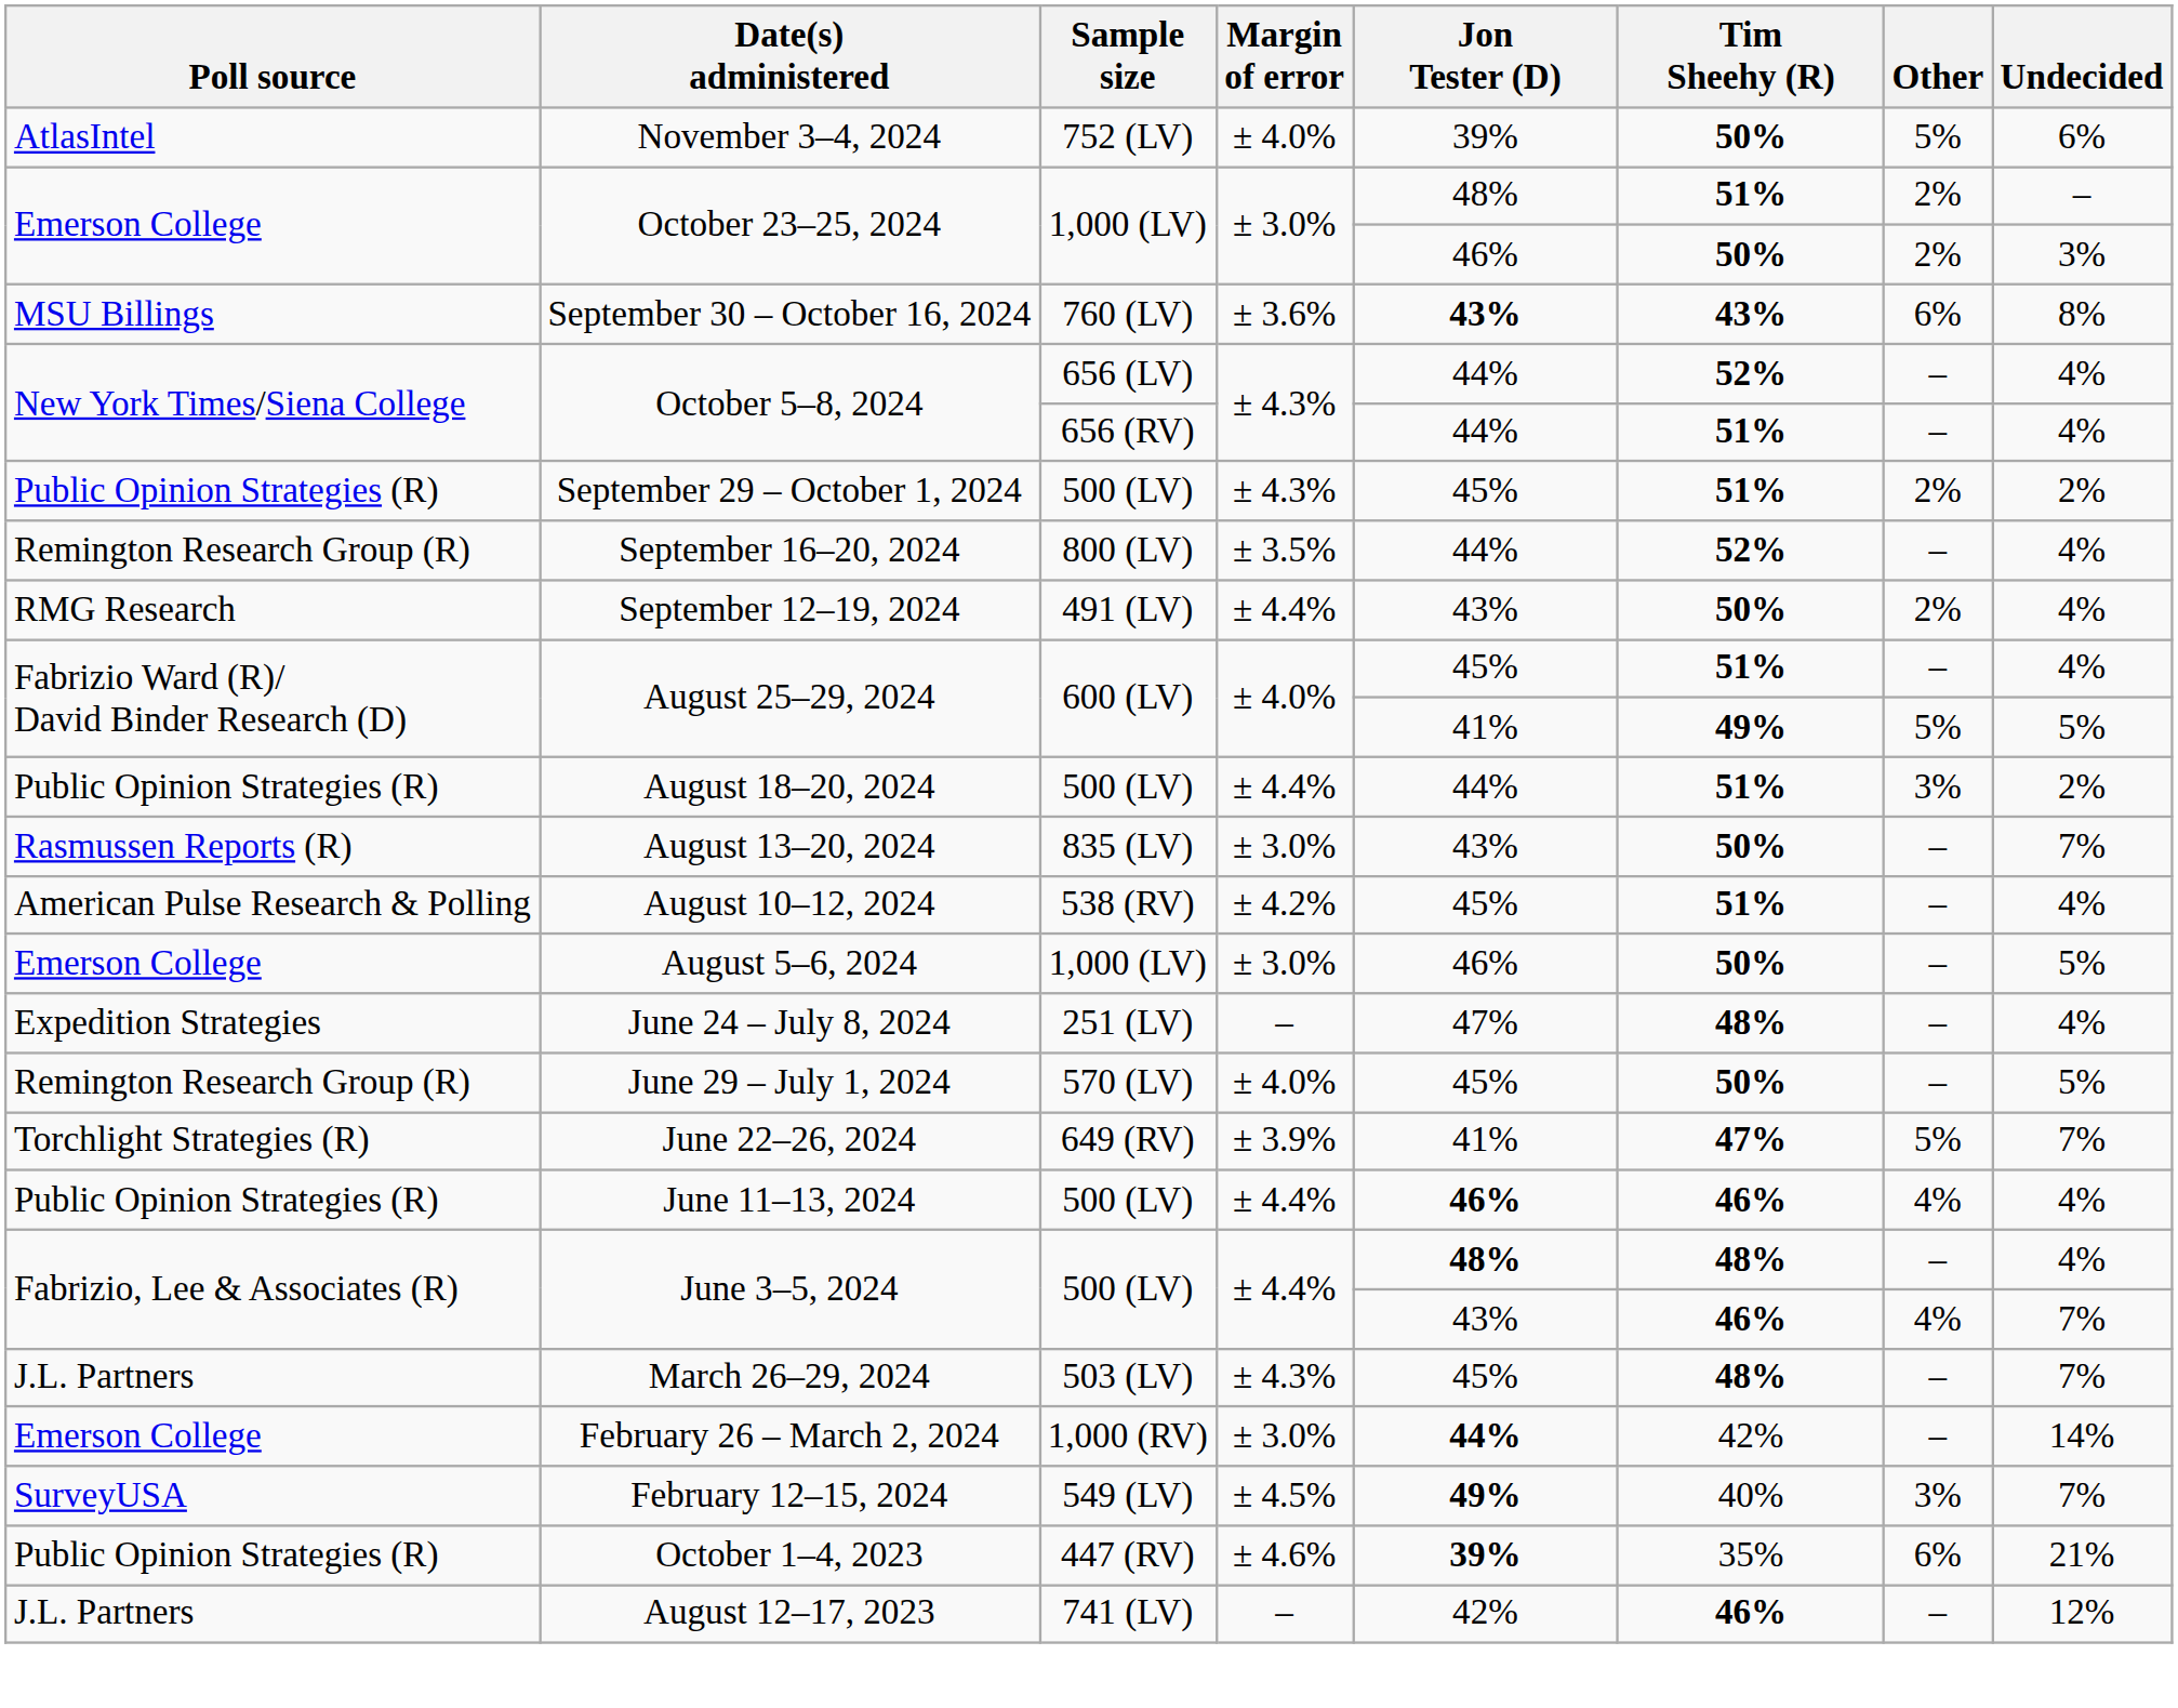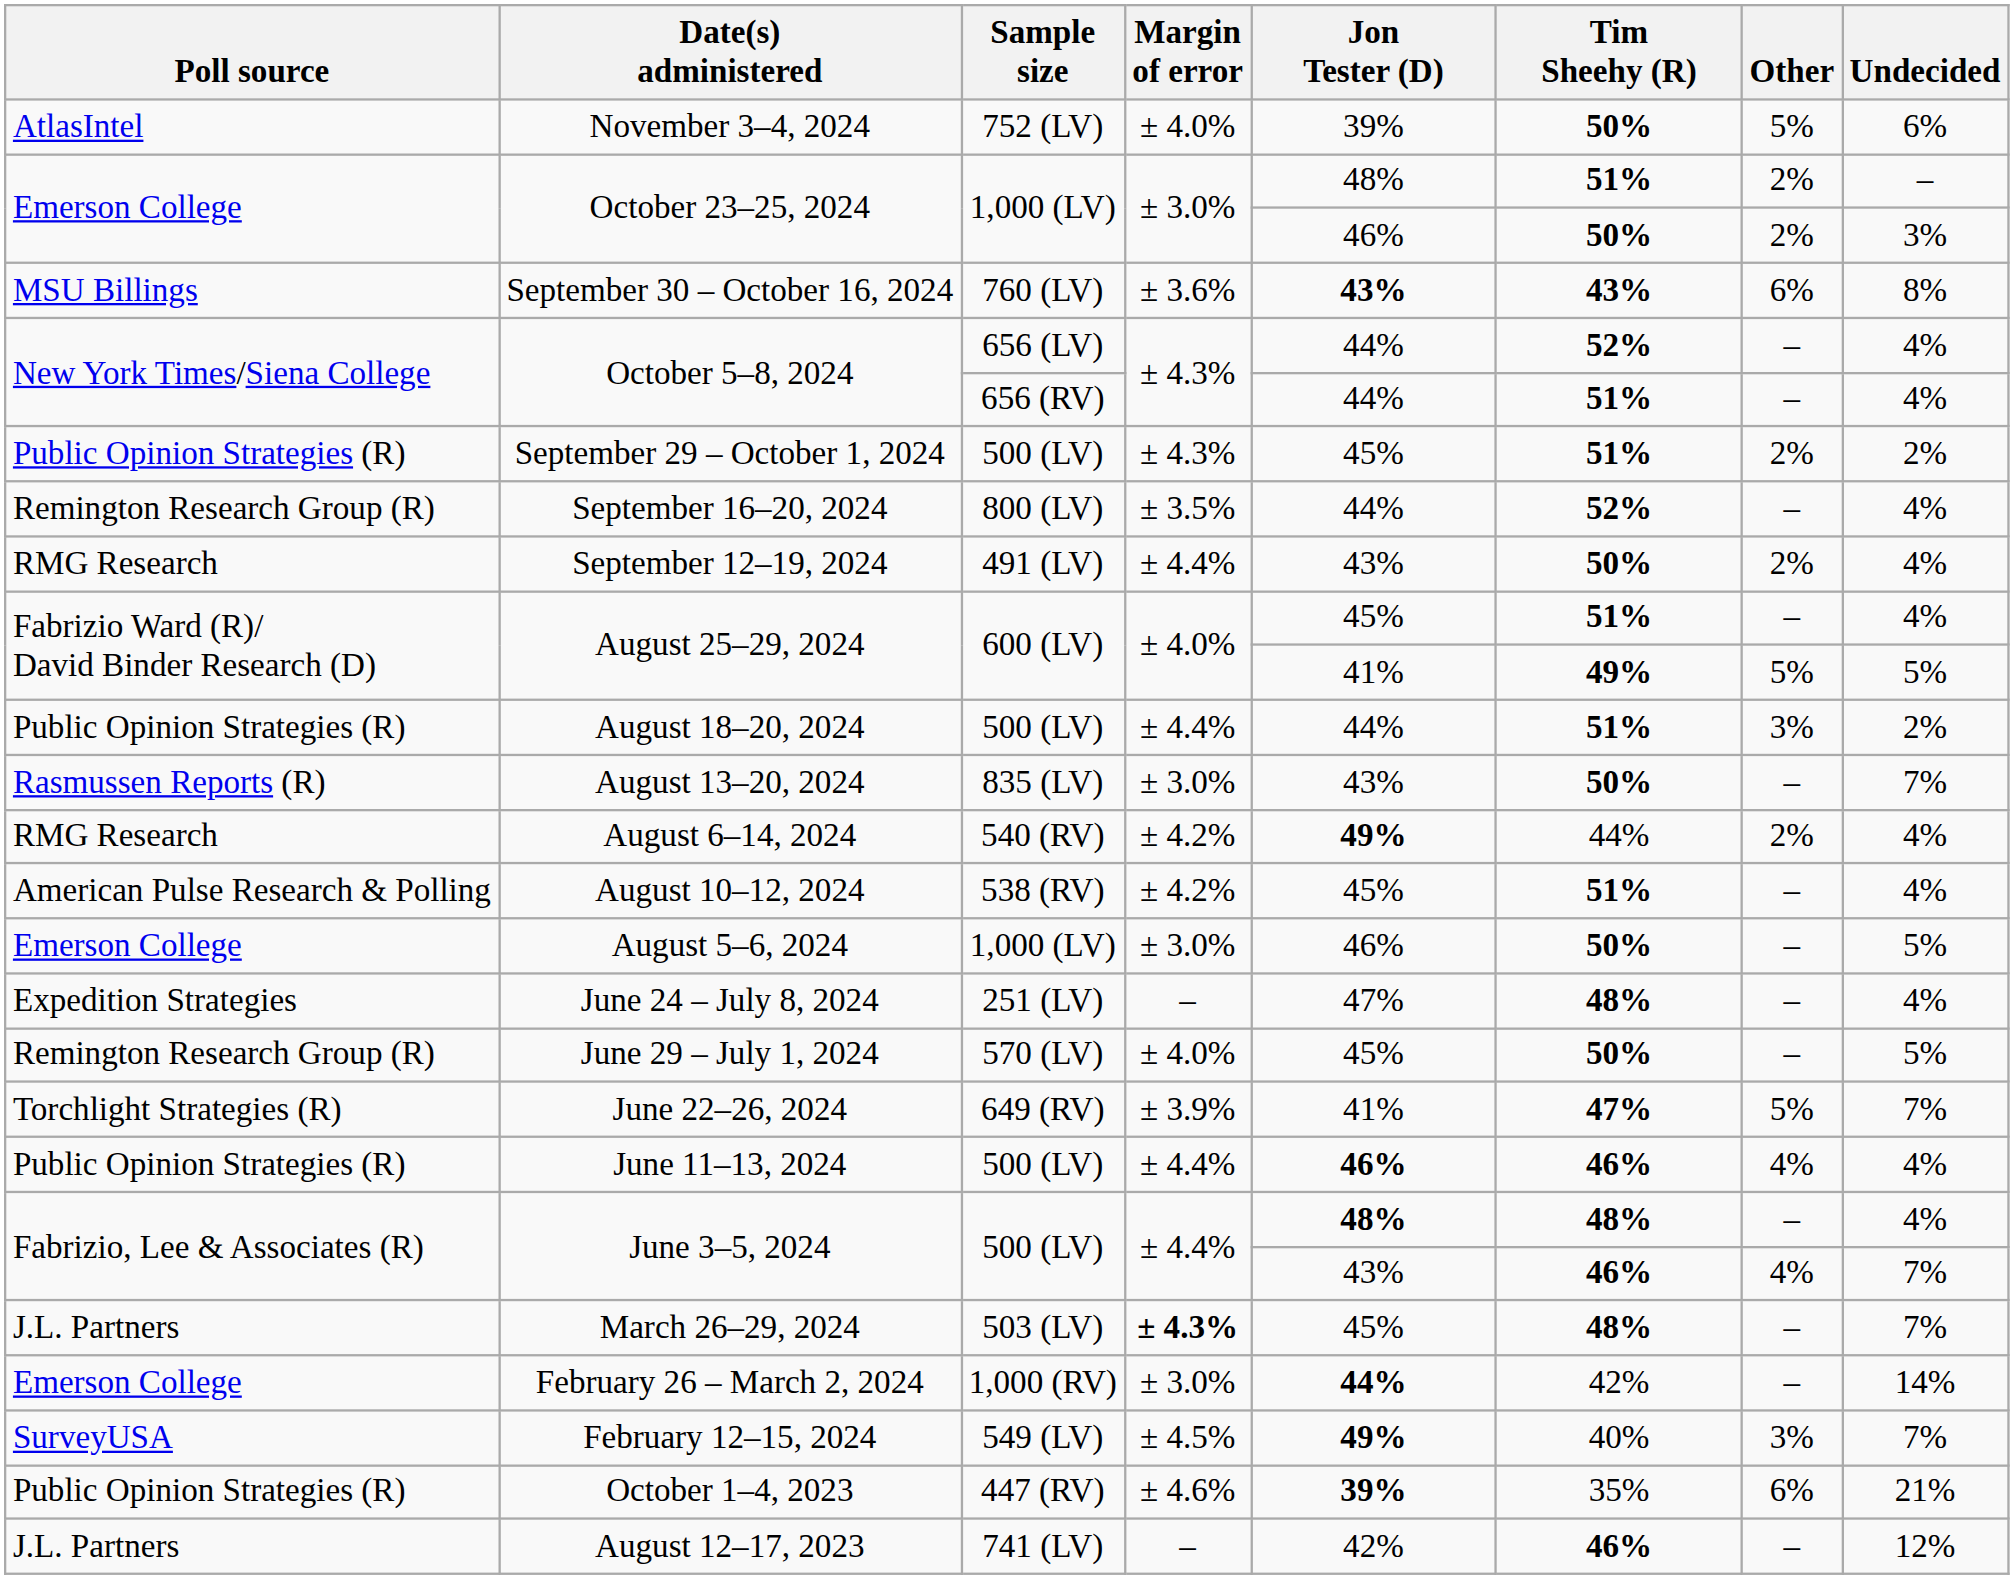+ row: RMG Research | August 6–14, 2024 | 540 (RV) | ± 4.2% | 49% | 44% | 2% | 4%
March 26–29, 2024 | Margin of error: normal -> bold
